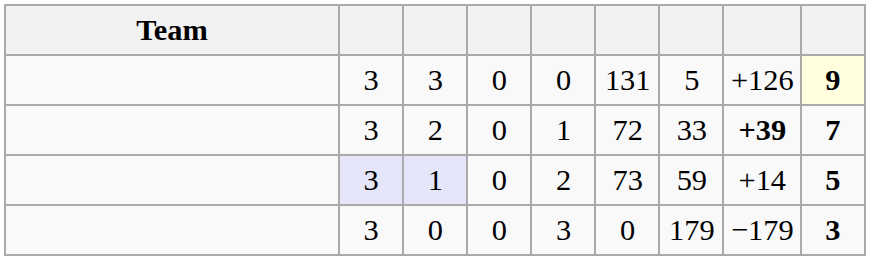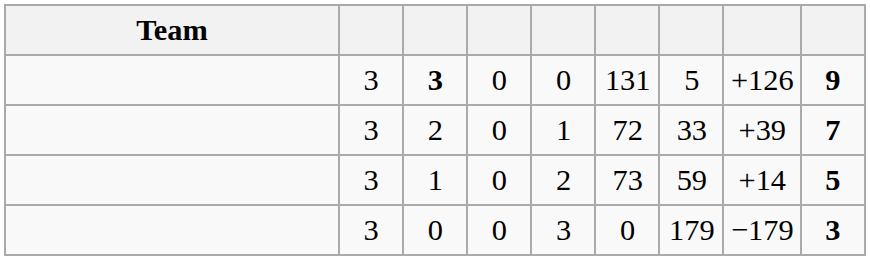row 2 | column 3: normal -> bold
row 2 | column 9: lightyellow background -> no background
row 3 | column 8: bold -> normal
row 4 | column 2: lavender background -> no background
row 4 | column 3: lavender background -> no background
